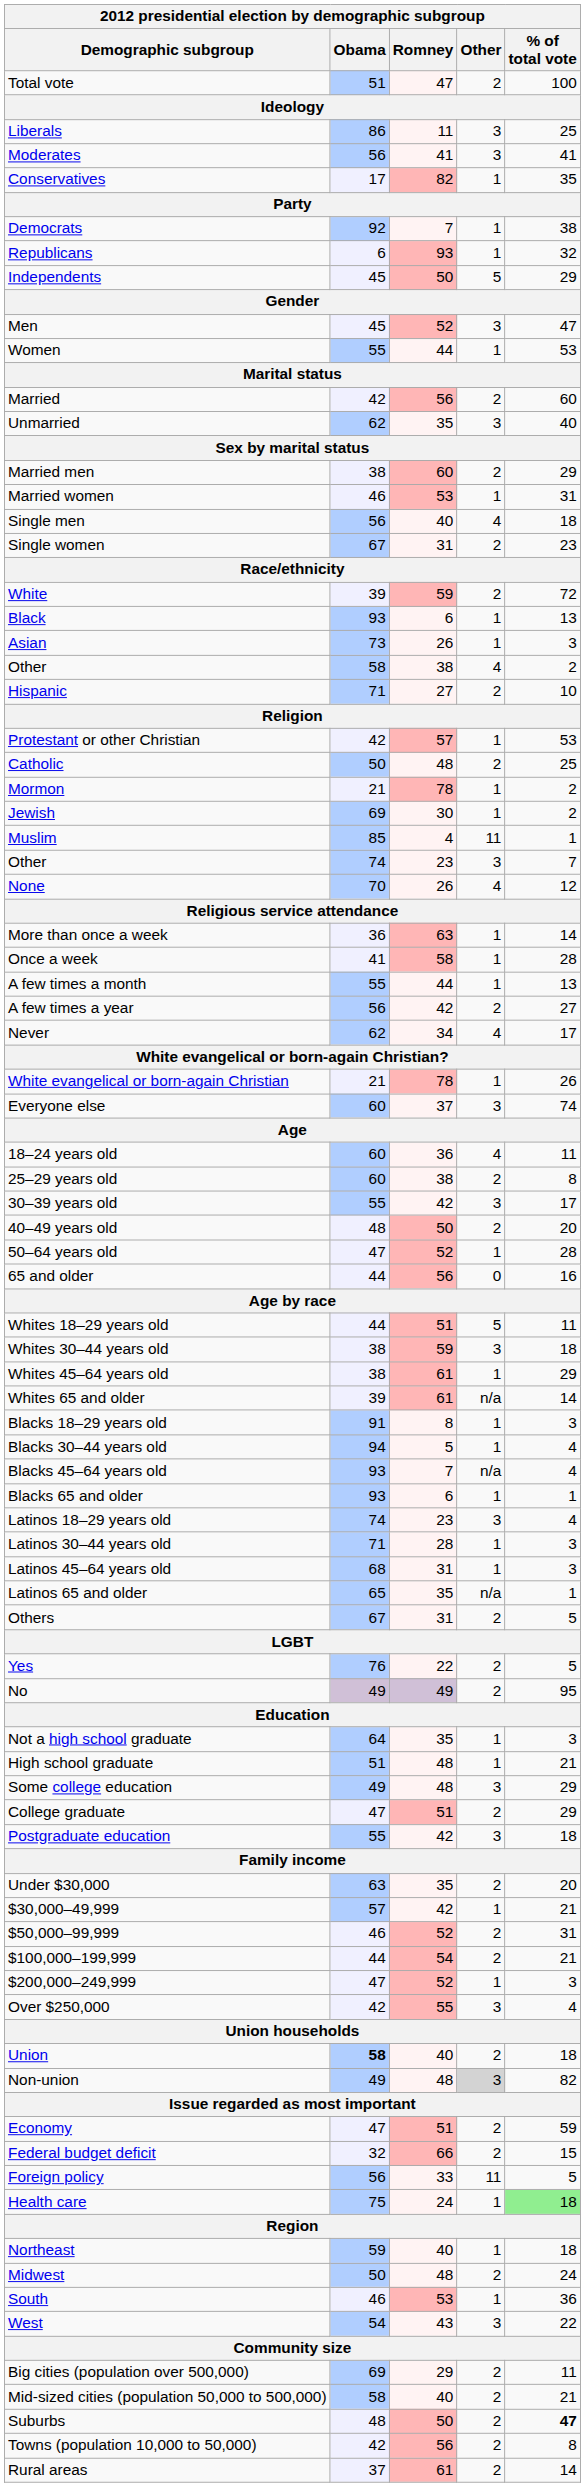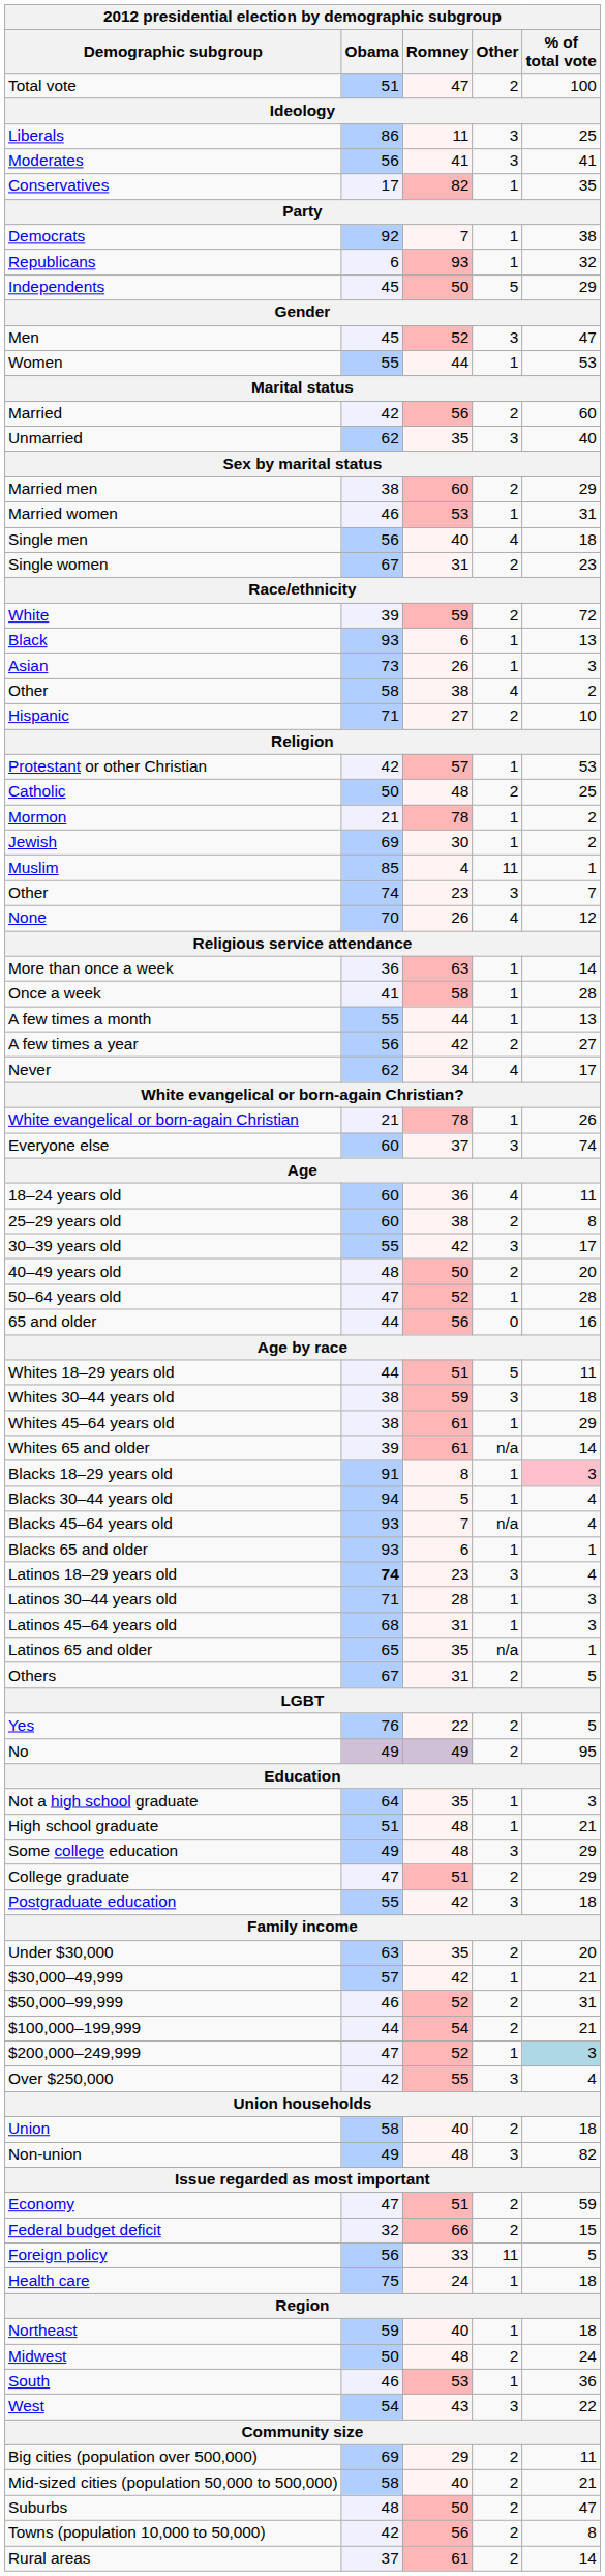Blacks 18–29 years old | % of total vote: no background -> pink background
Latinos 18–29 years old | Obama: normal -> bold
$200,000–249,999 | % of total vote: no background -> lightblue background
Union | Obama: bold -> normal
Non-union | Other: lightgrey background -> no background
Health care | % of total vote: lightgreen background -> no background
Suburbs | % of total vote: bold -> normal
